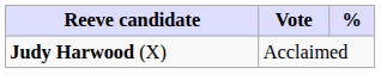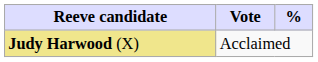Judy Harwood (X) | Reeve candidate: no background -> khaki background
